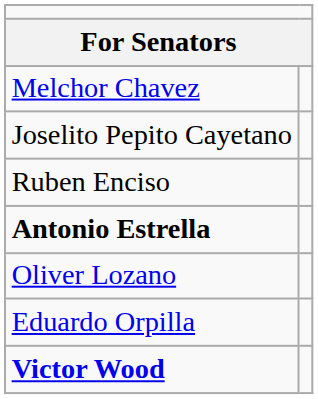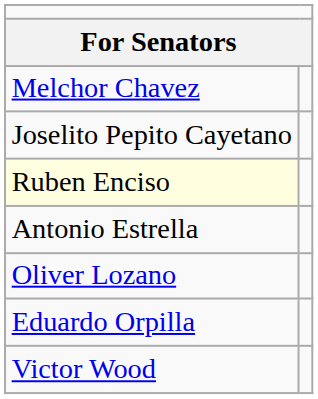Ruben Enciso | column 1: no background -> lightyellow background
Antonio Estrella | column 1: bold -> normal
Victor Wood | column 1: bold -> normal
